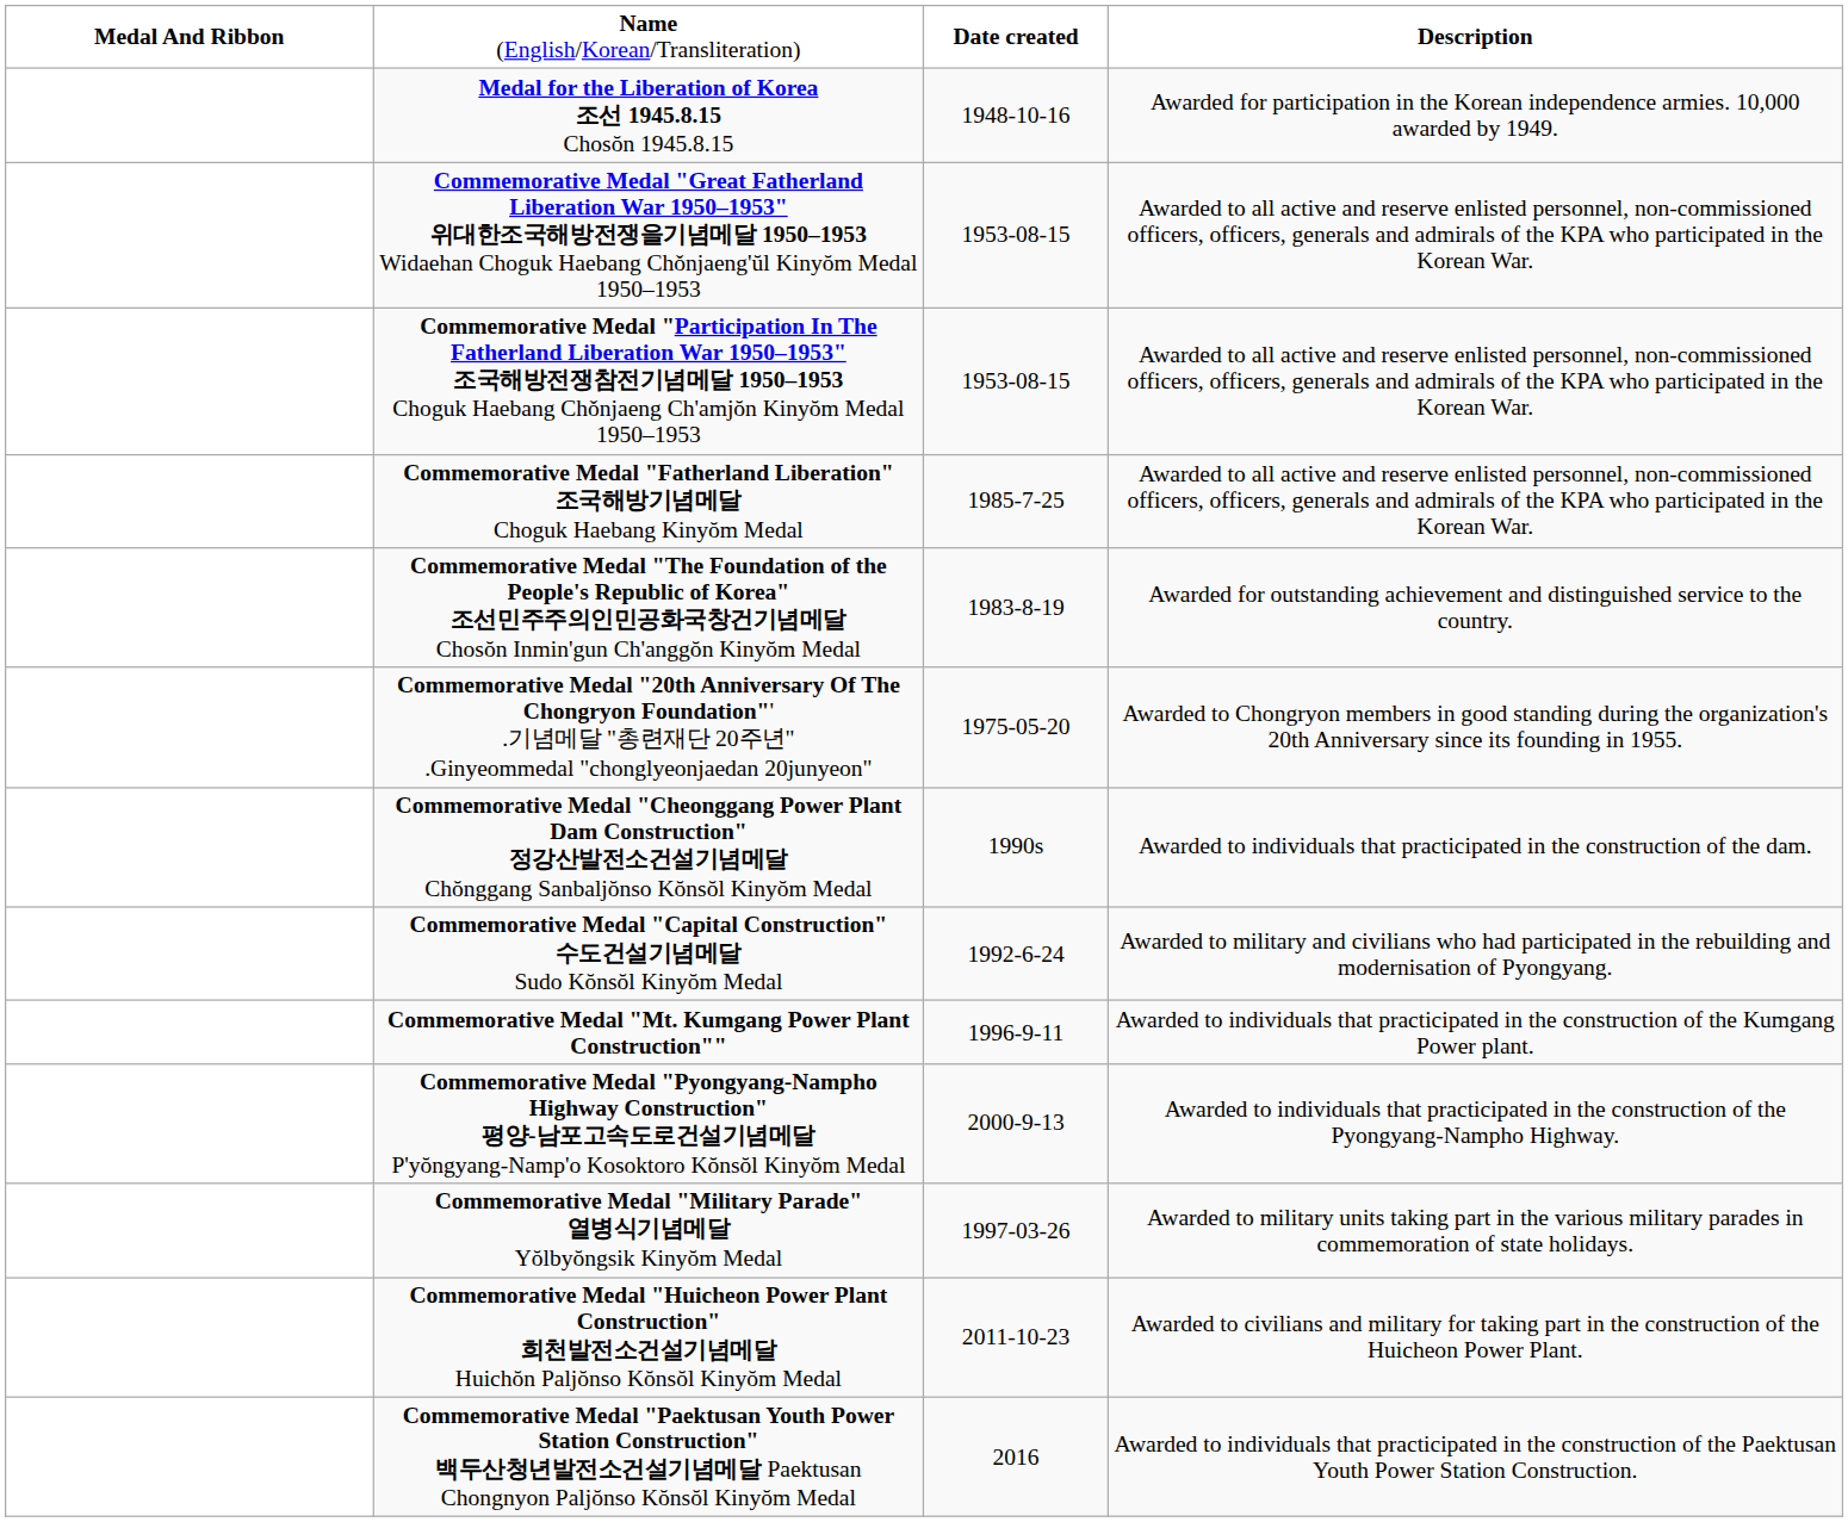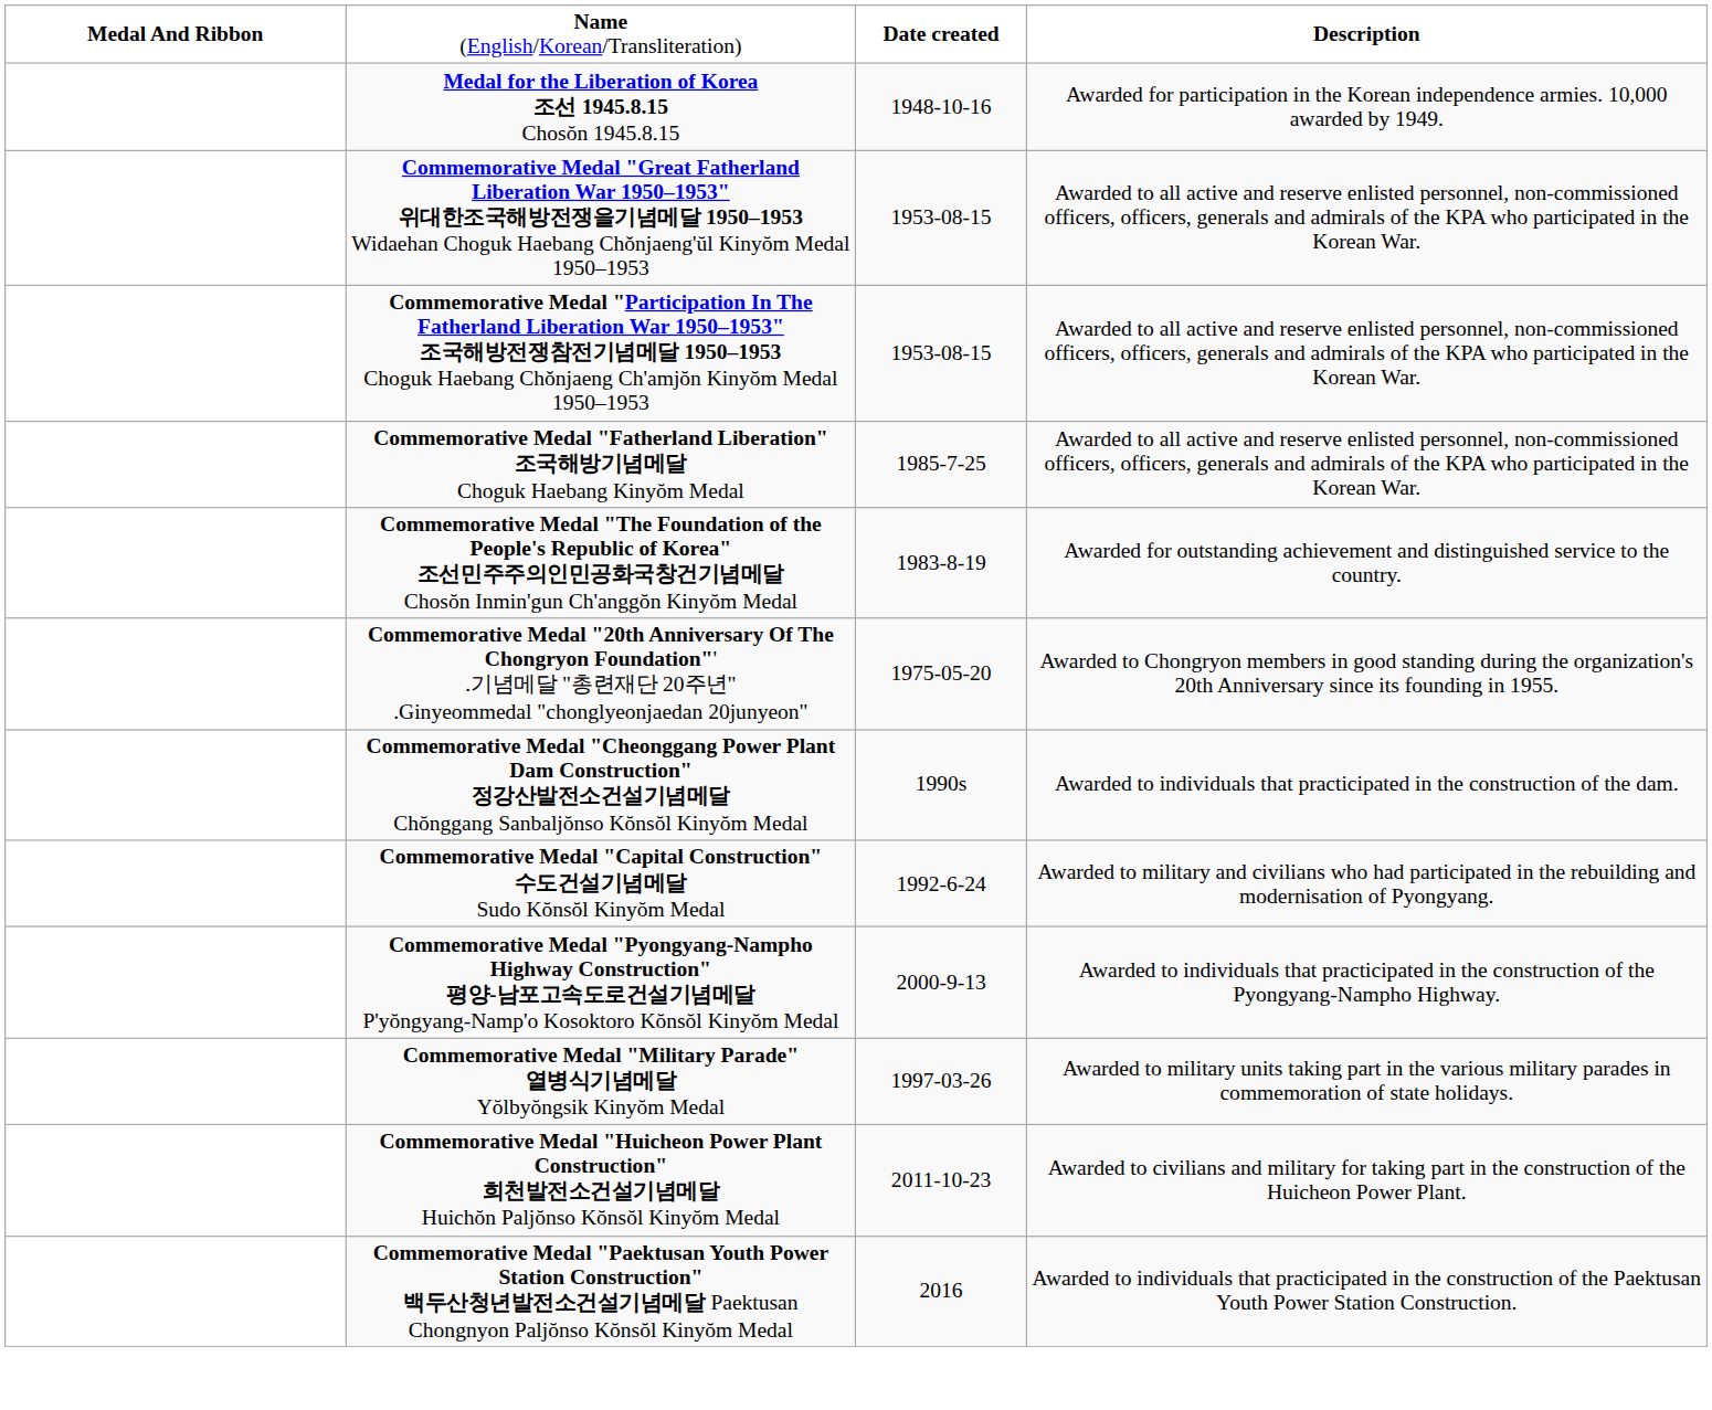- row: Commemorative Medal "Mt. Kumgang Power Plant Construction"" | 1996-9-11 | Awarded to individuals that practicipated in the construction of the Kumgang Power plant.
